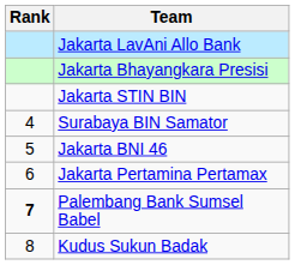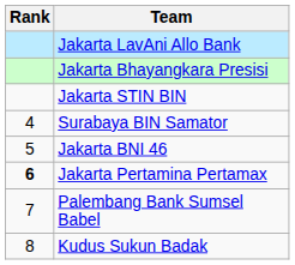Jakarta Pertamina Pertamax | Rank: normal -> bold
Palembang Bank Sumsel Babel | Rank: bold -> normal
